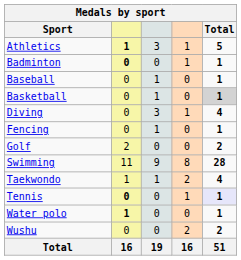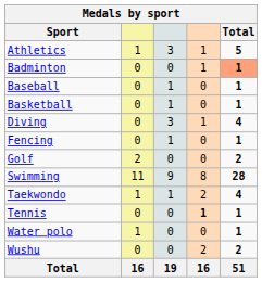Athletics | column 2: bold -> normal
Badminton | column 2: bold -> normal
Badminton | Total: no background -> lightsalmon background
Basketball | Total: lightgrey background -> no background
Tennis | column 2: bold -> normal
Tennis | column 4: normal -> bold
Tennis | Total: lavender background -> no background
Water polo | column 2: bold -> normal
